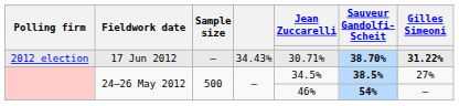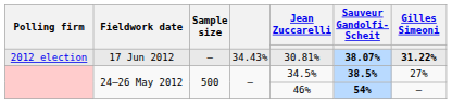2012 election | Jean Zuccarelli: 30.71% -> 30.81%
2012 election | Sauveur Gandolfi-Scheit: 38.70% -> 38.07%
